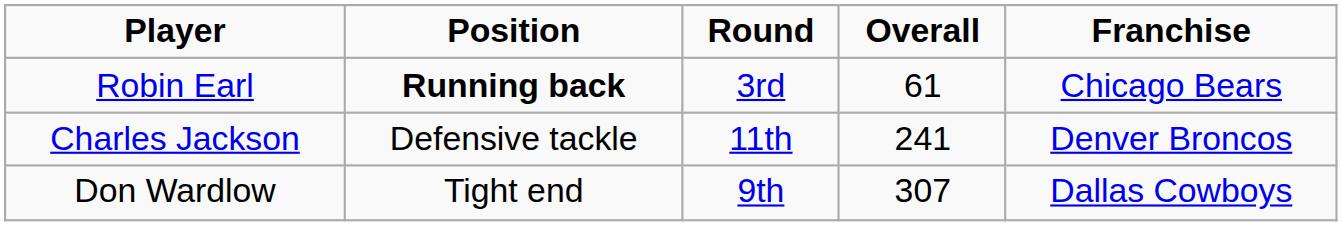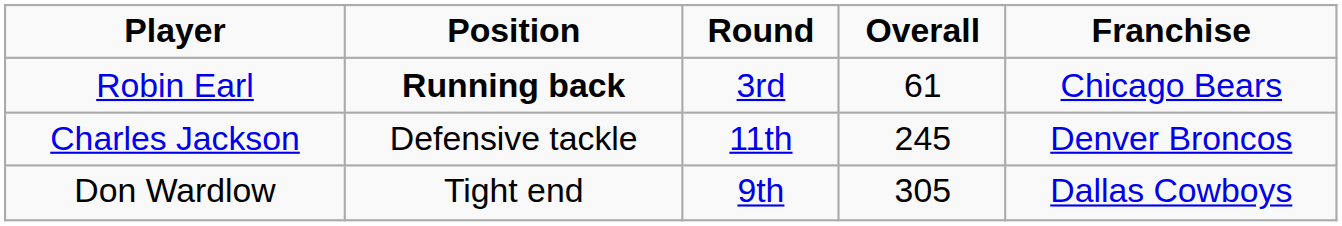Charles Jackson | Overall: 241 -> 245
Don Wardlow | Overall: 307 -> 305
